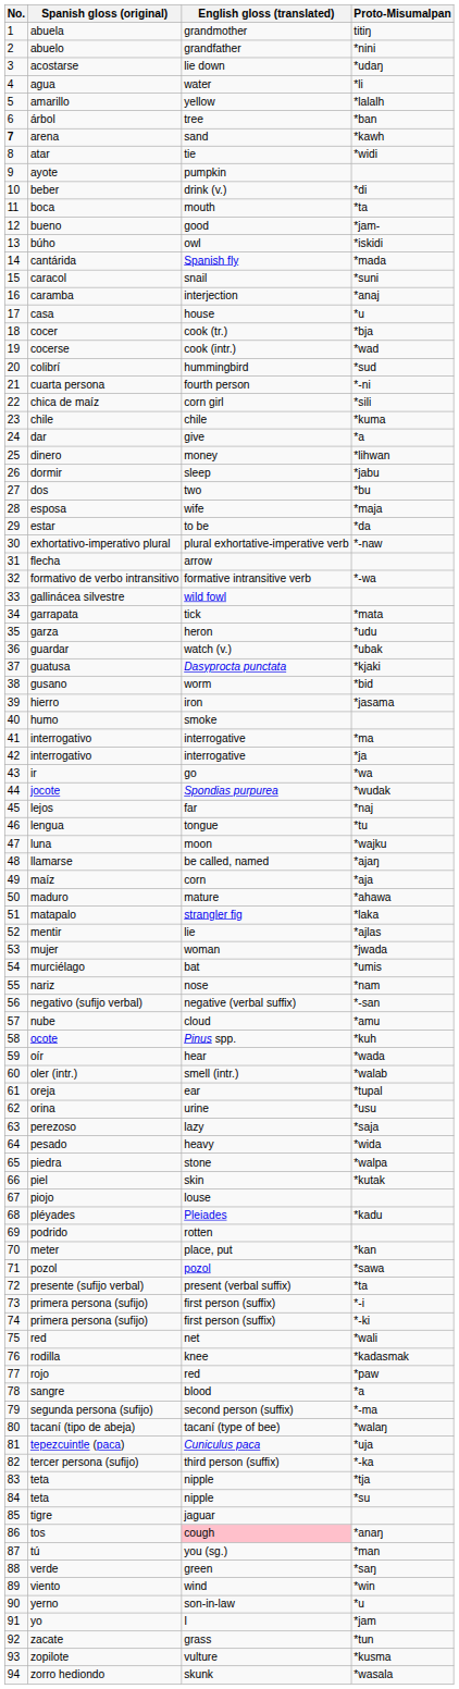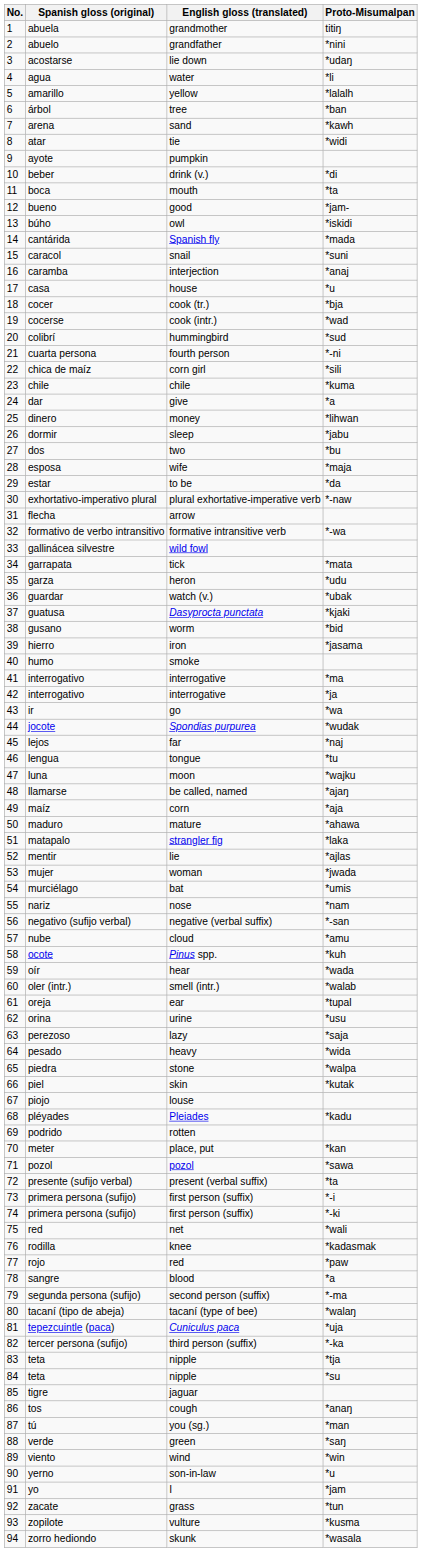arena | No.: bold -> normal
tos | English gloss (translated): pink background -> no background
